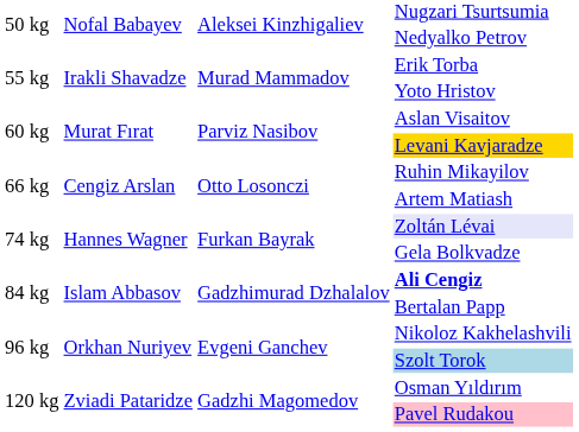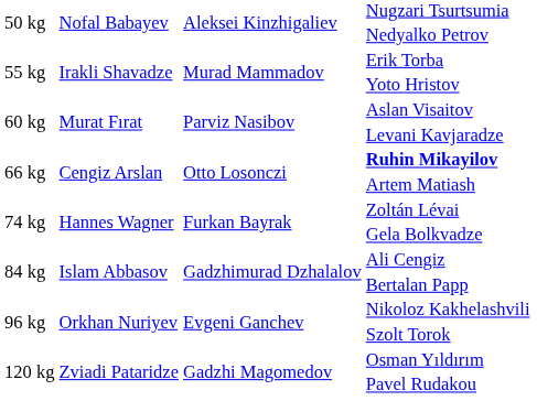Levani Kavjaradze | column 4: gold background -> no background
Ruhin Mikayilov | column 4: normal -> bold
Zoltán Lévai | column 4: lavender background -> no background
Ali Cengiz | column 4: bold -> normal
Szolt Torok | column 4: lightblue background -> no background
Pavel Rudakou | column 4: pink background -> no background
